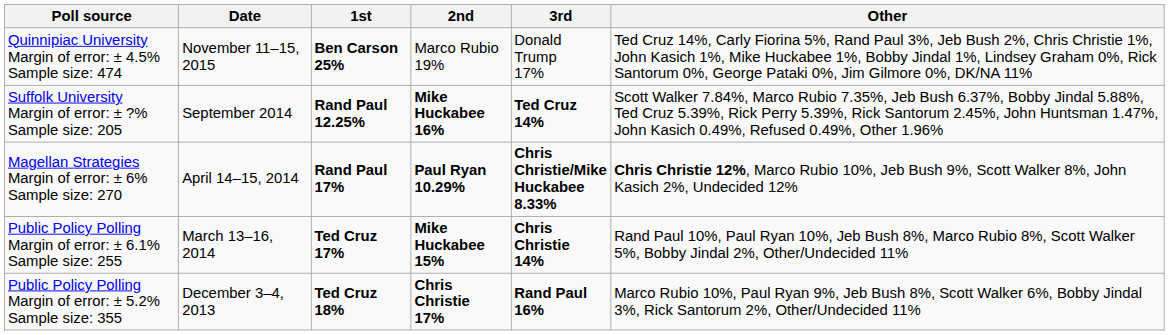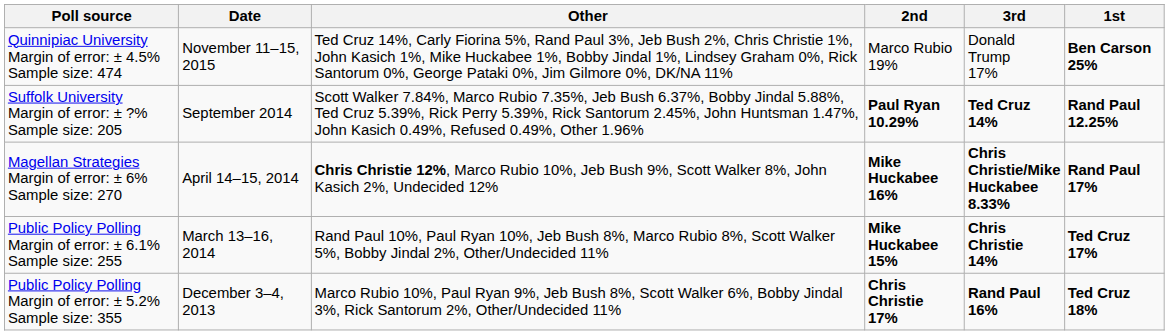columns swapped: 1st <-> Other
Suffolk University Margin of error: ± ?% Sample size: 205 | 2nd: Mike Huckabee 16% -> Paul Ryan 10.29%
Magellan Strategies Margin of error: ± 6% Sample size: 270 | 2nd: Paul Ryan 10.29% -> Mike Huckabee 16%
